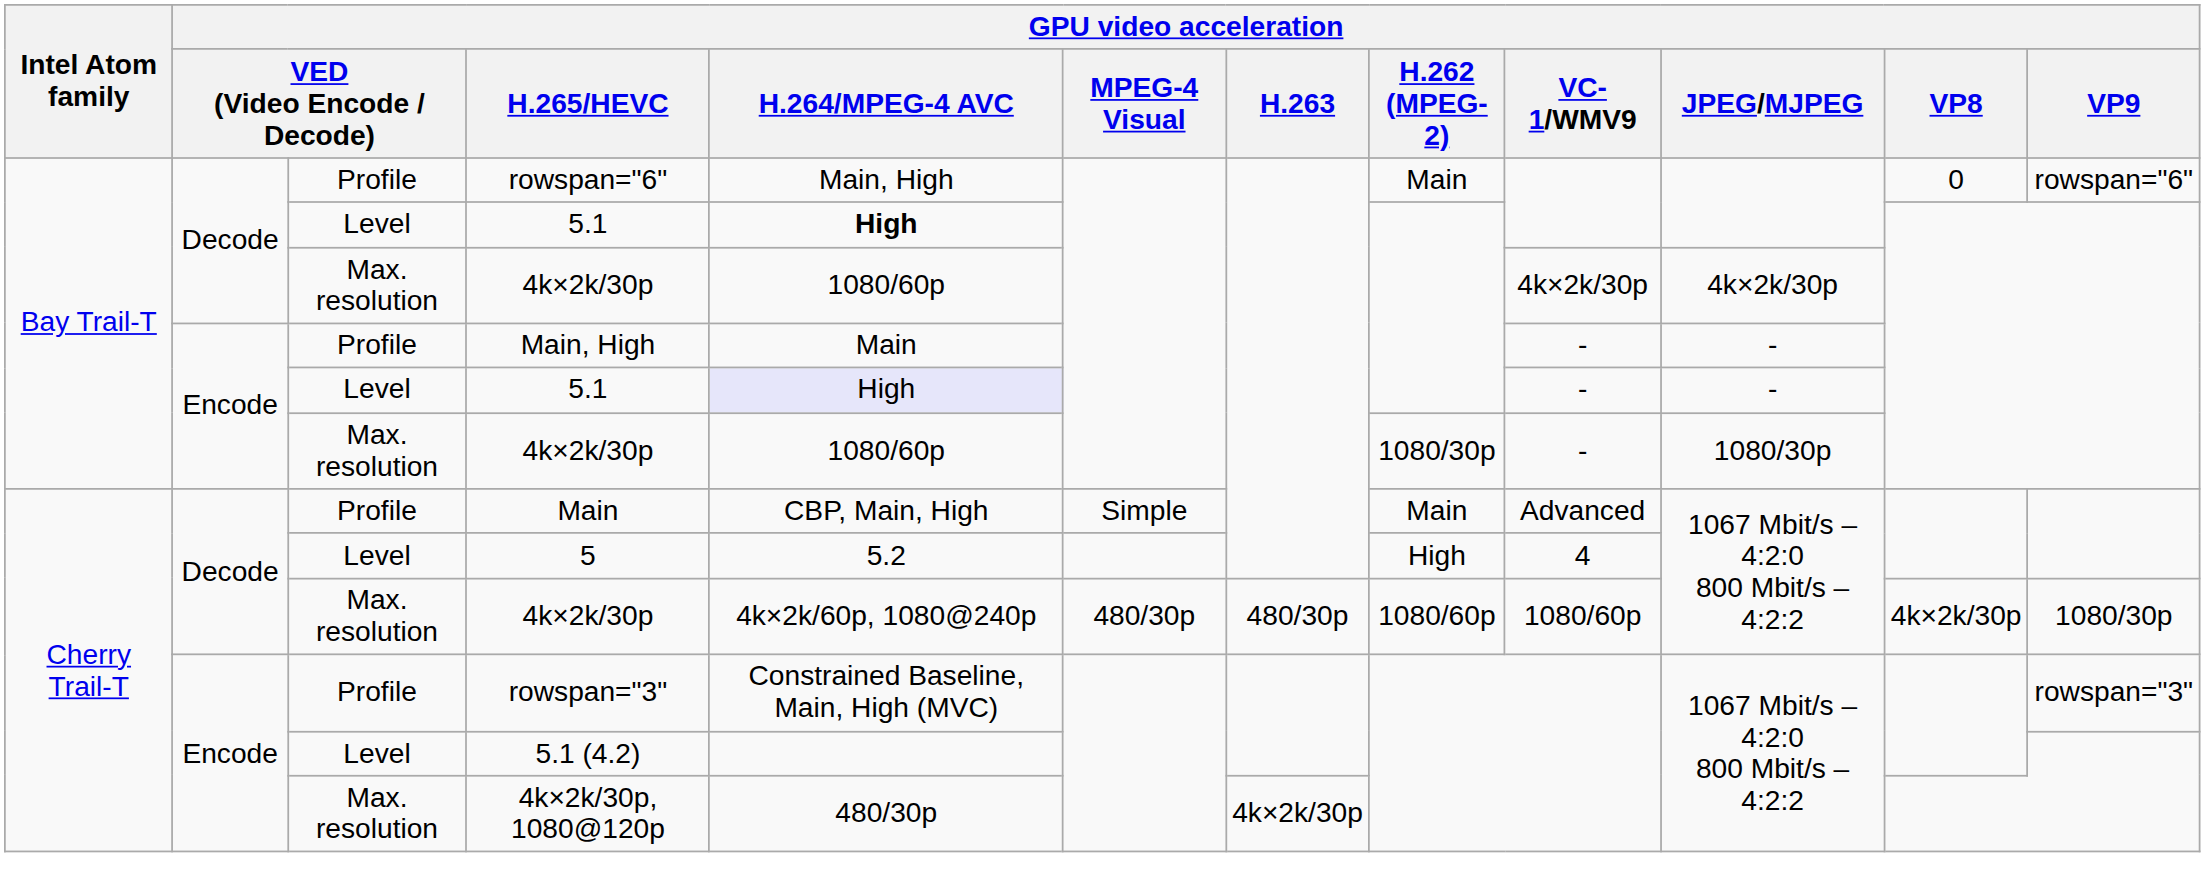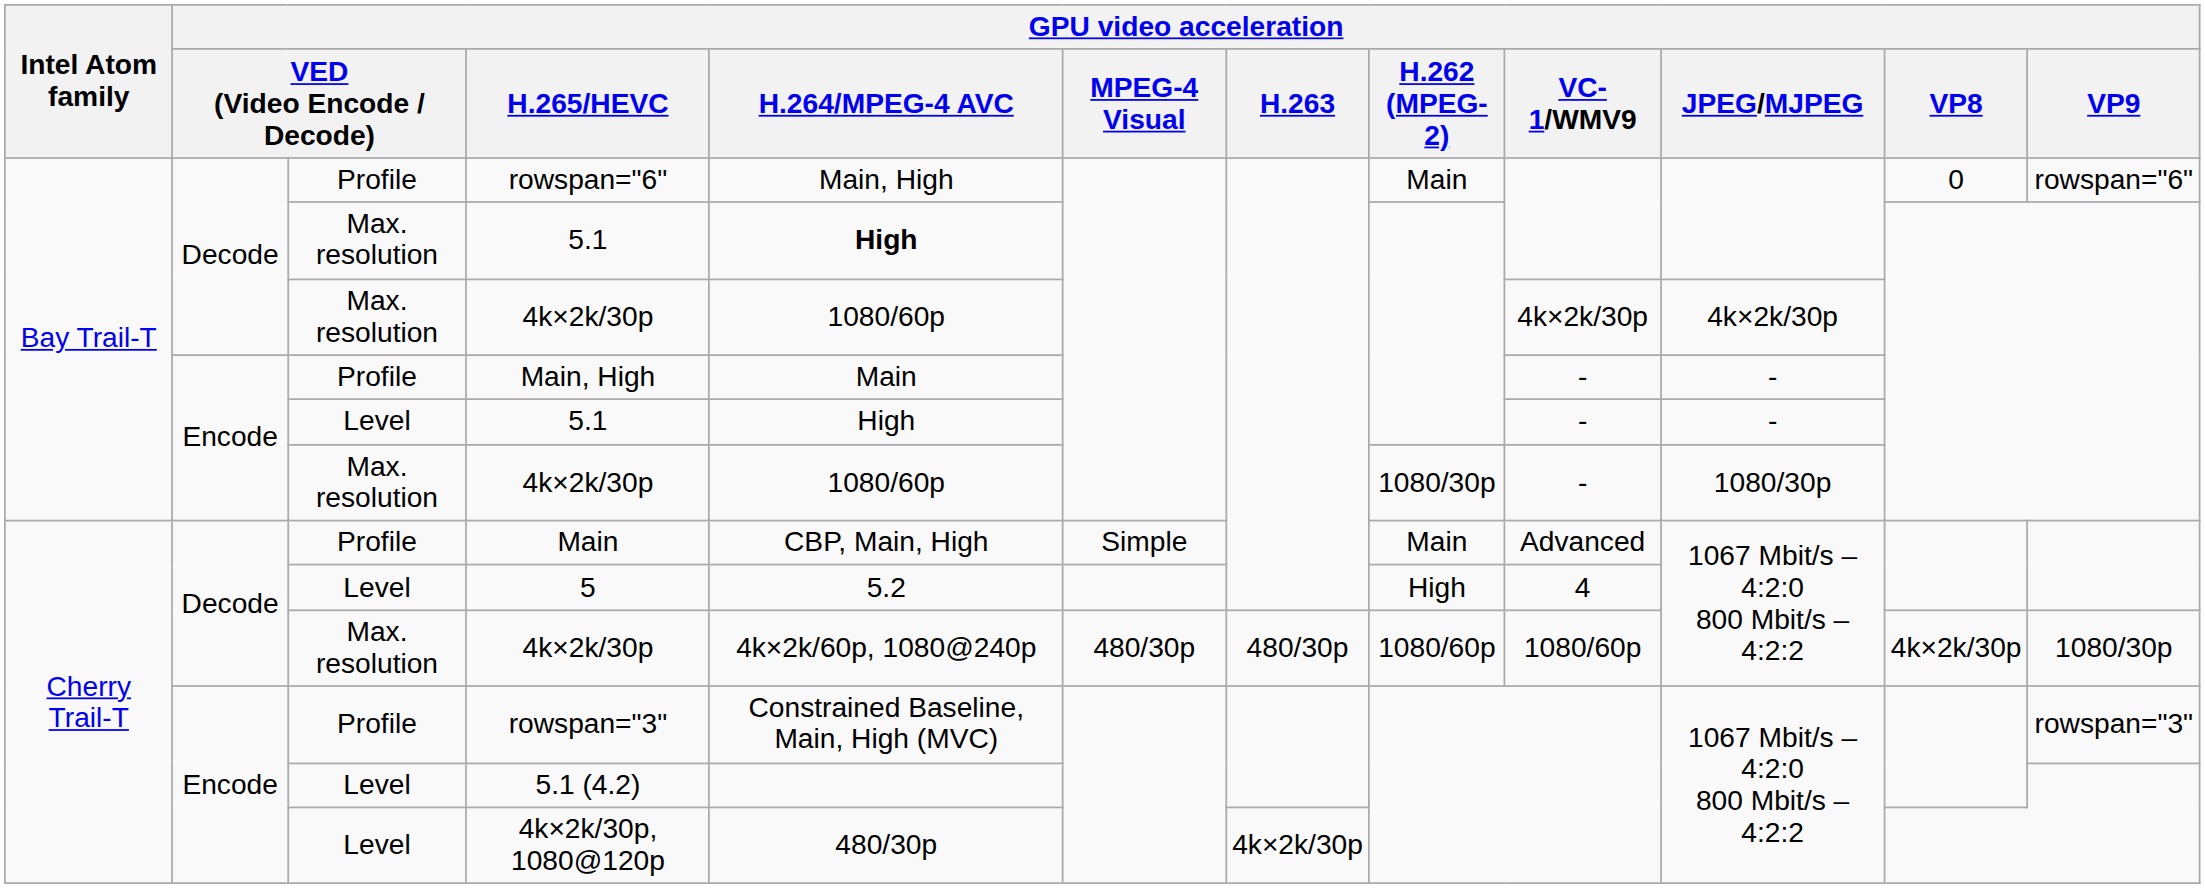Decode / 5.1 | column 3: Level -> Max. resolution
Encode / 5.1 | GPU video acceleration / H.264/MPEG-4 AVC: lavender background -> no background
4k×2k/30p, 1080@120p | column 3: Max. resolution -> Level
